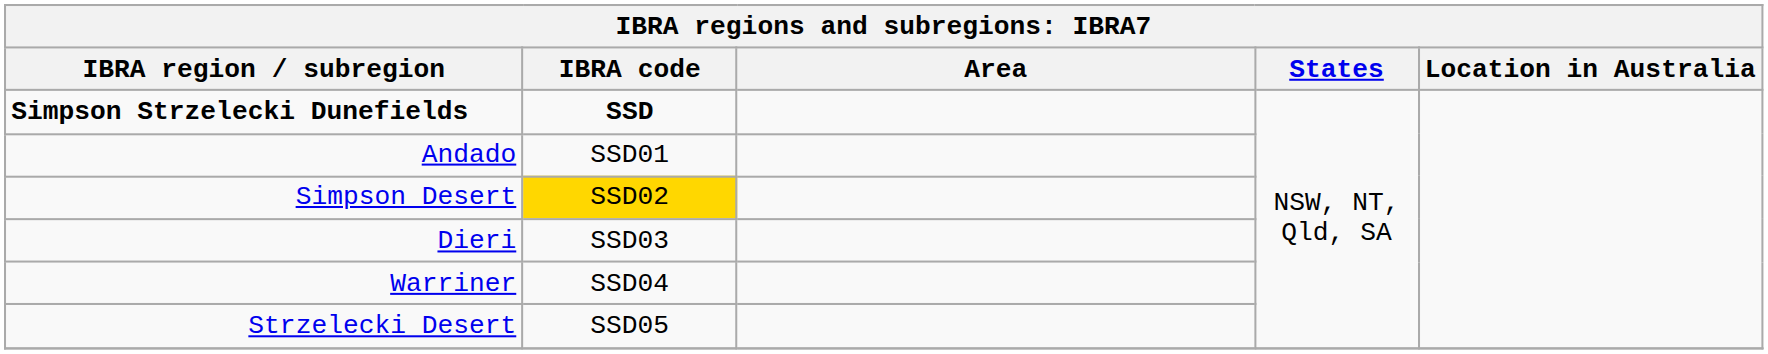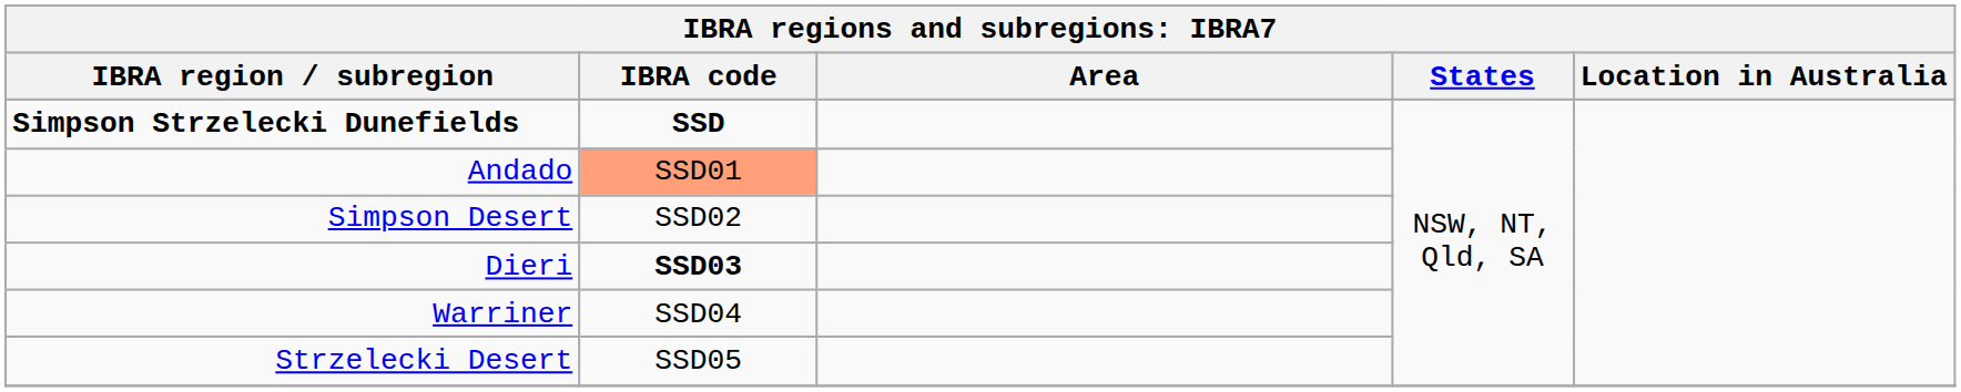Andado | IBRA code: no background -> lightsalmon background
Simpson Desert | IBRA code: gold background -> no background
Dieri | IBRA code: normal -> bold
